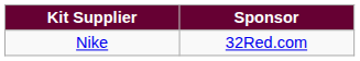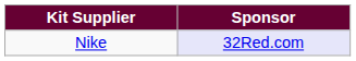Nike | Sponsor: no background -> lavender background
